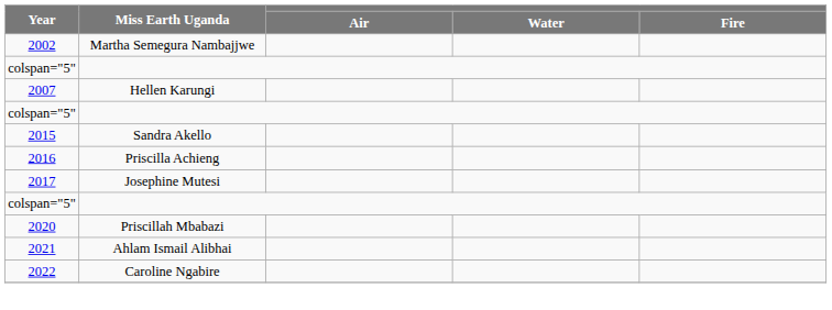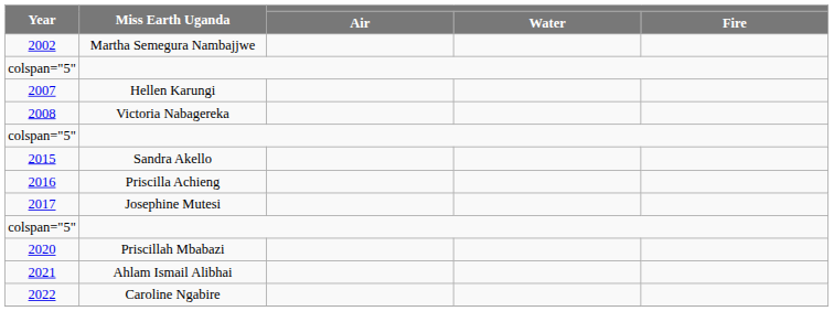+ row: 2008 | Victoria Nabagereka
